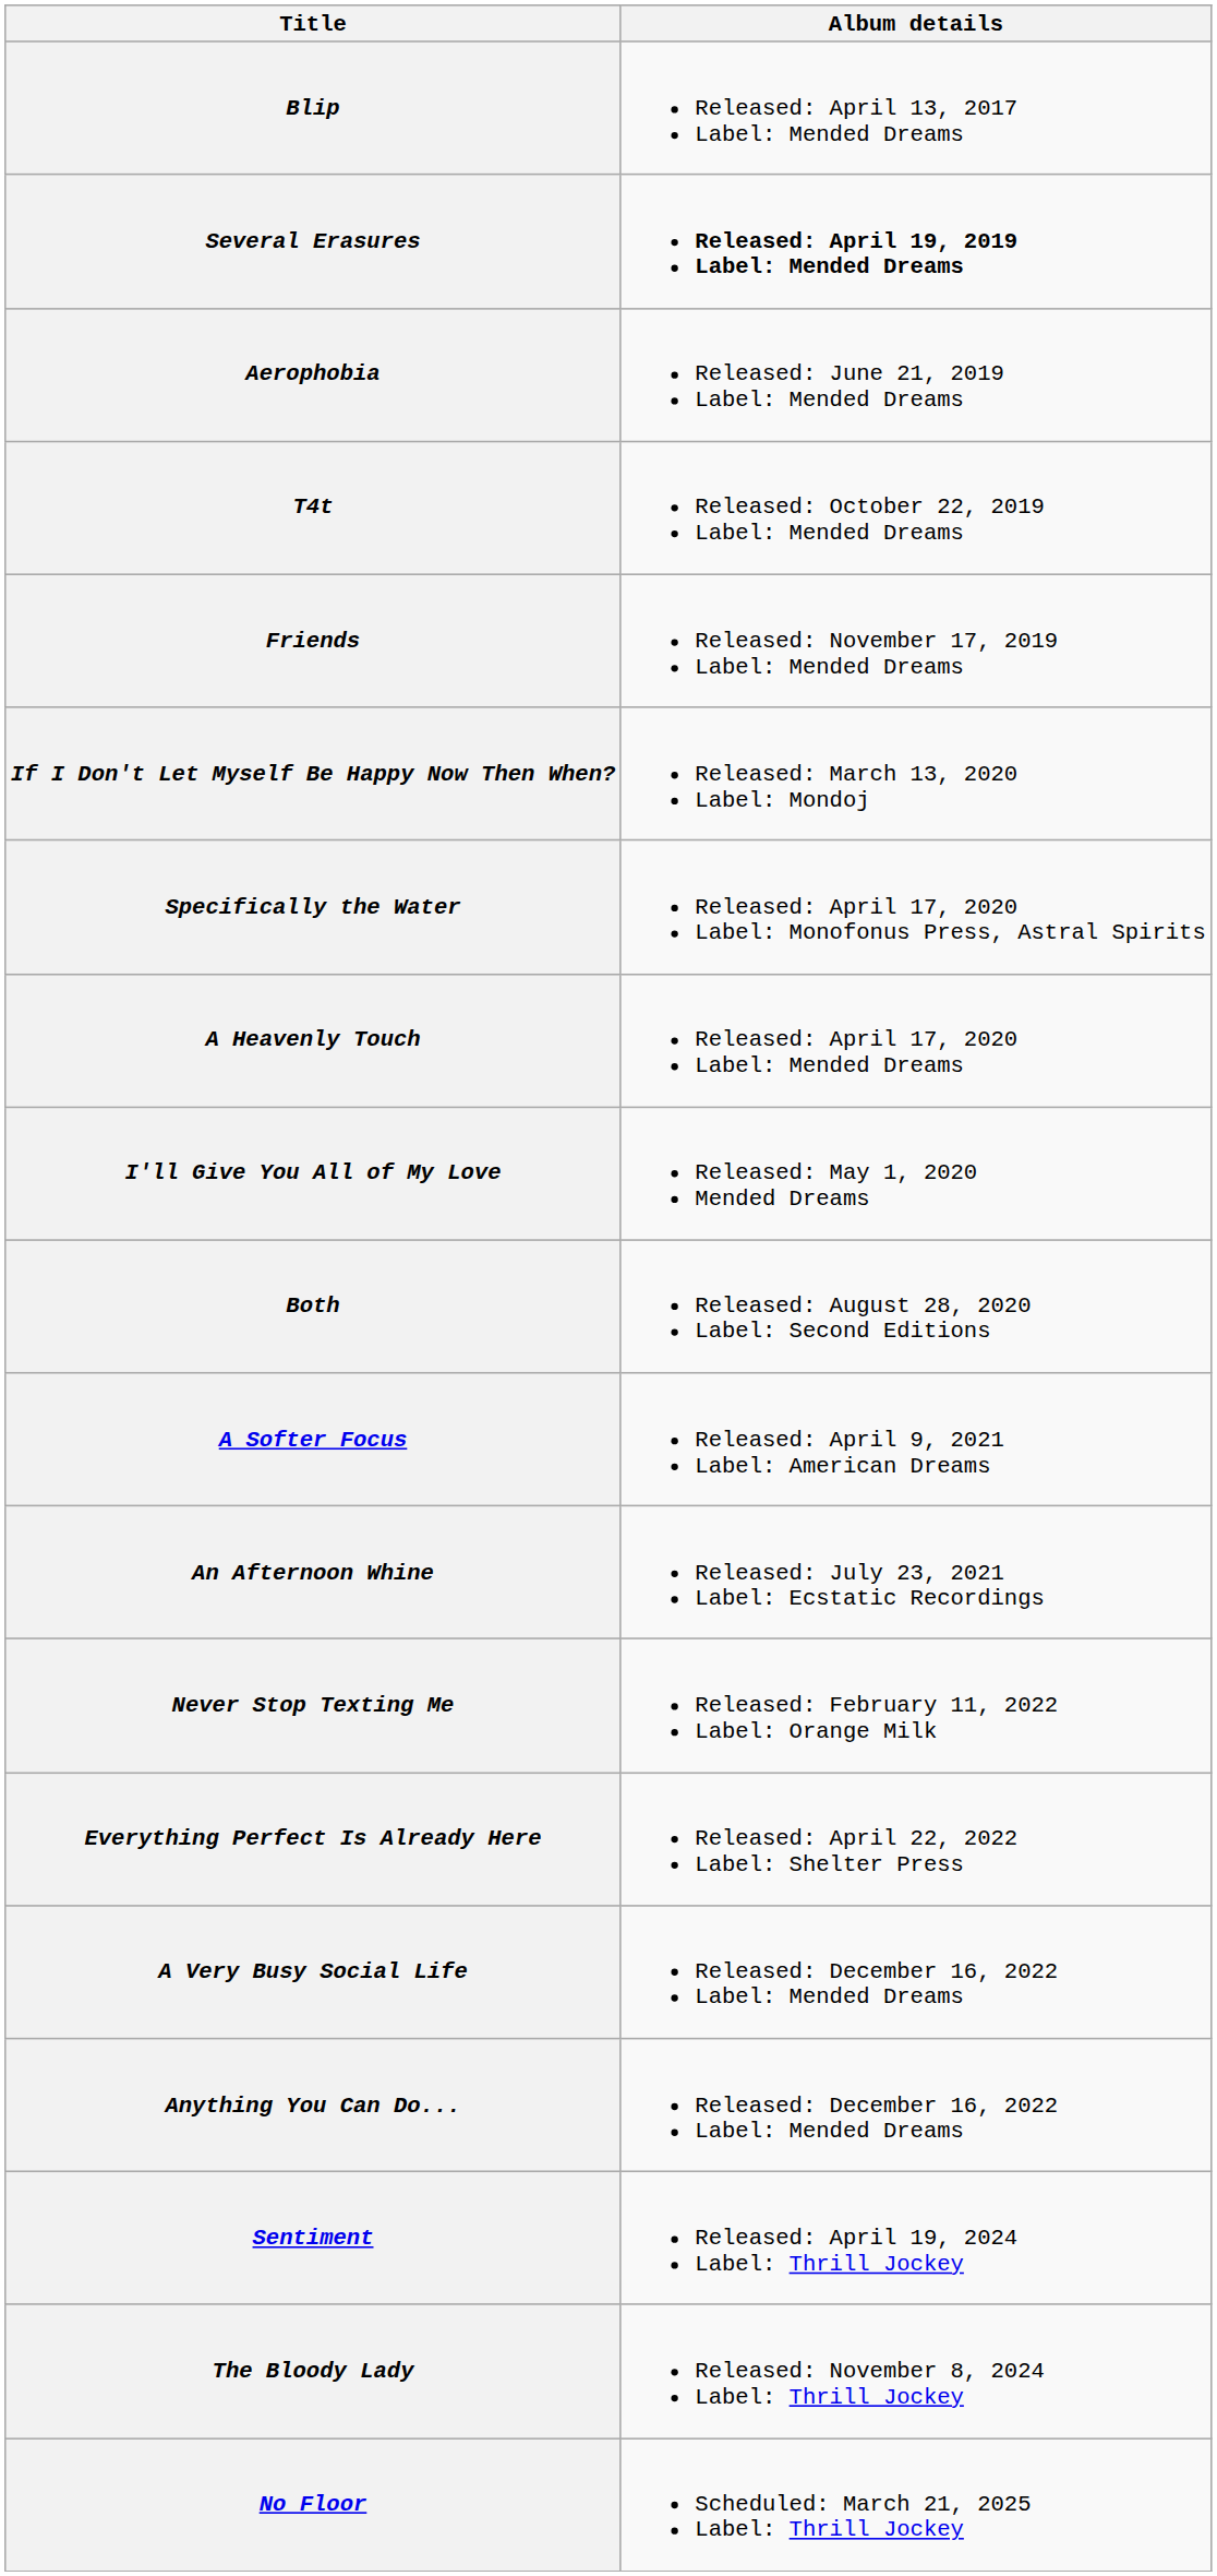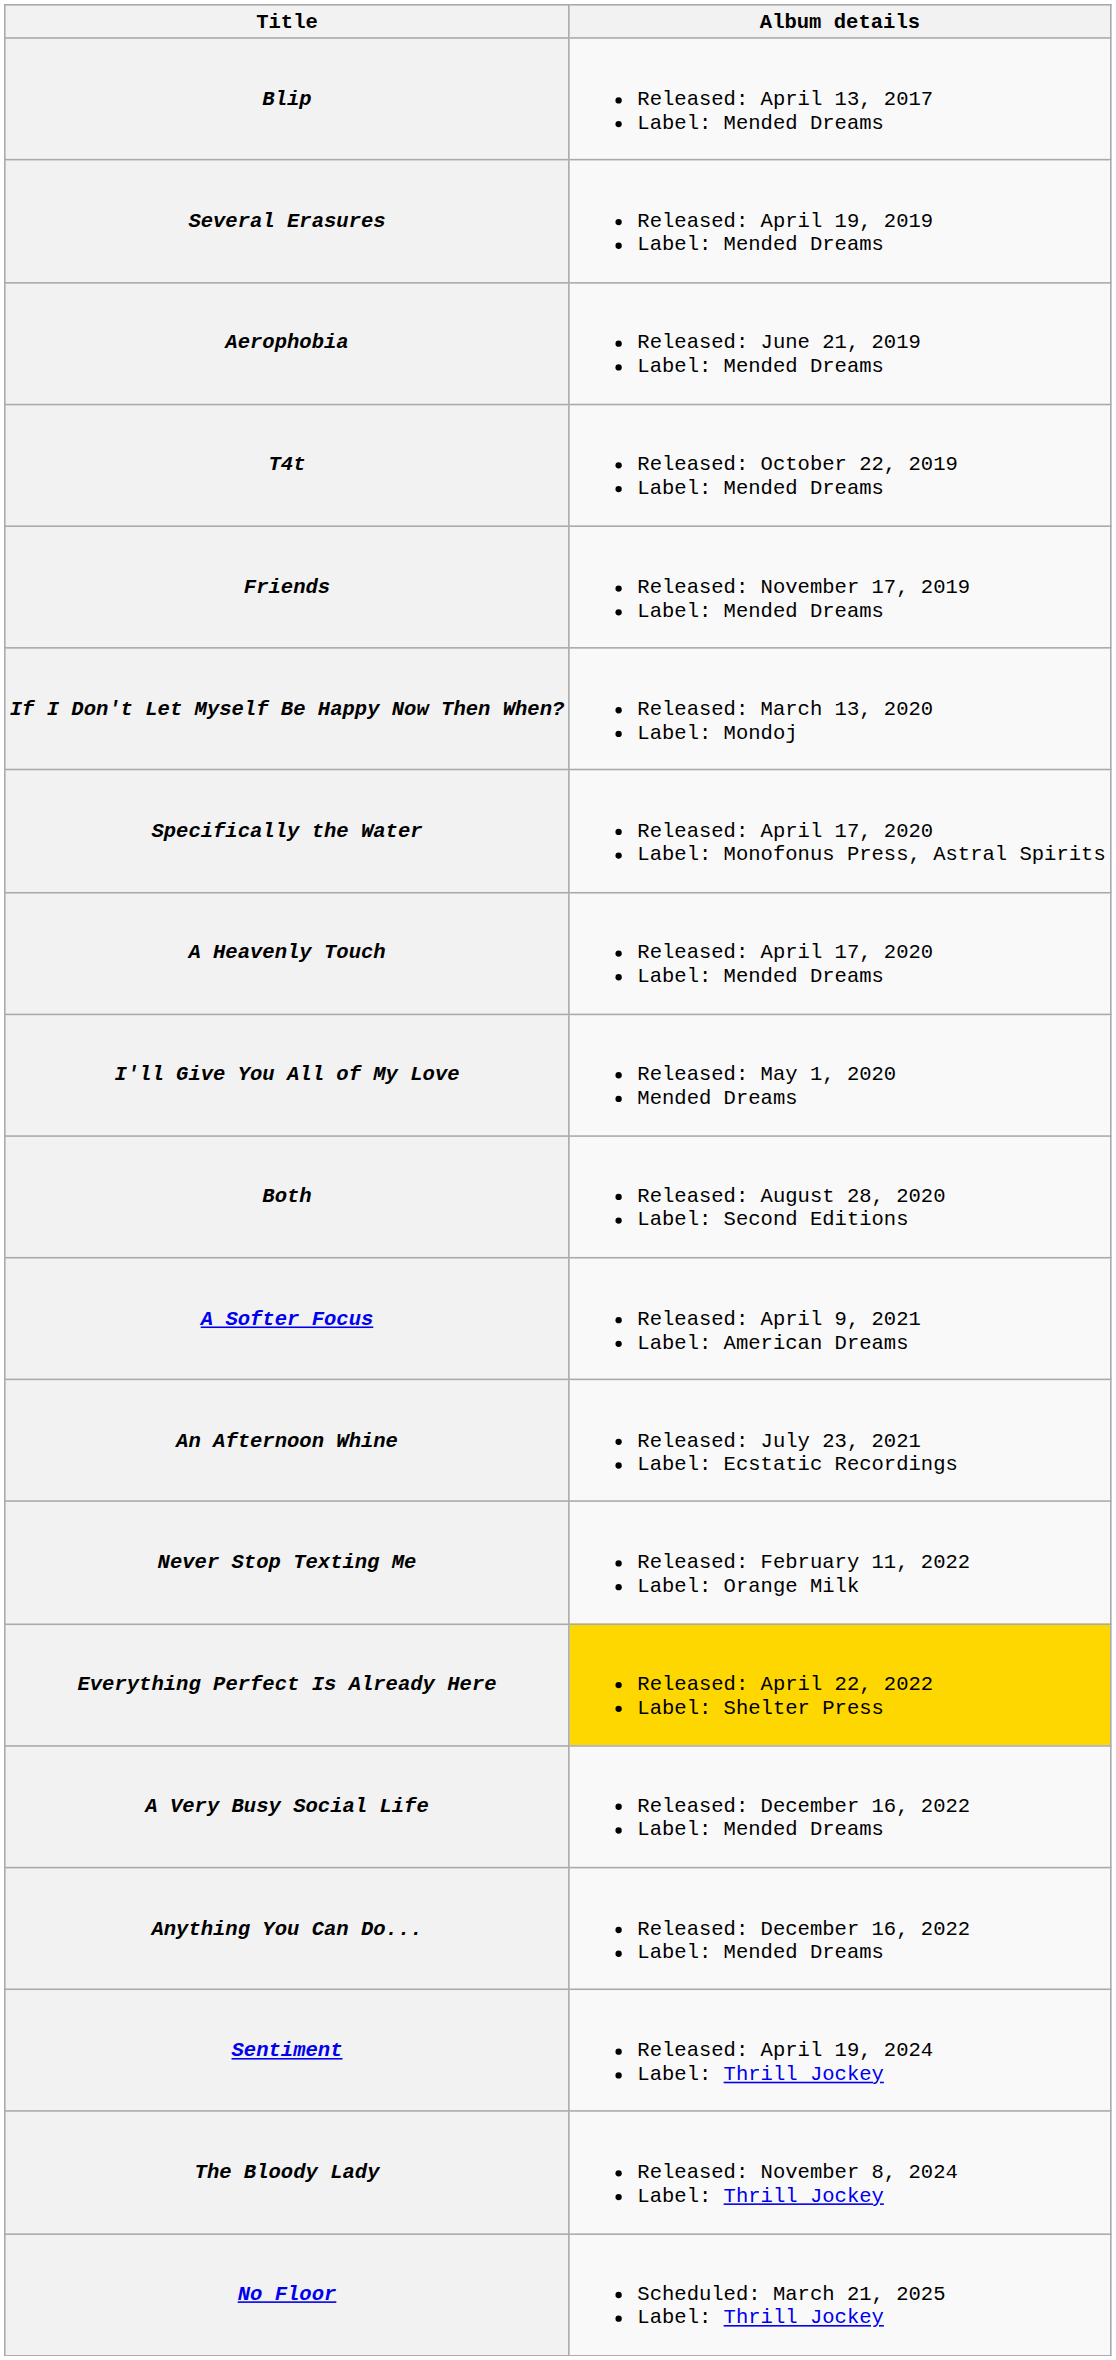Several Erasures | Album details: bold -> normal
Everything Perfect Is Already Here | Album details: no background -> gold background
